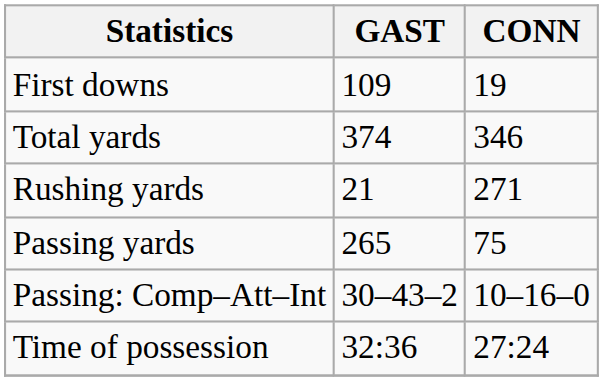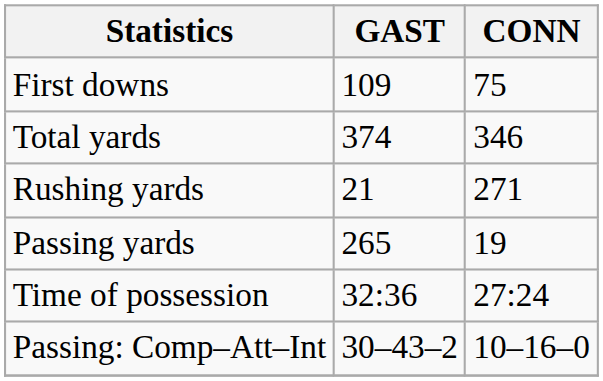First downs | CONN: 19 -> 75
Passing yards | CONN: 75 -> 19
rows swapped: Passing: Comp–Att–Int <-> Time of possession
